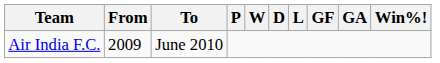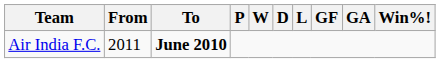Air India F.C. | From: 2009 -> 2011
Air India F.C. | To: normal -> bold
